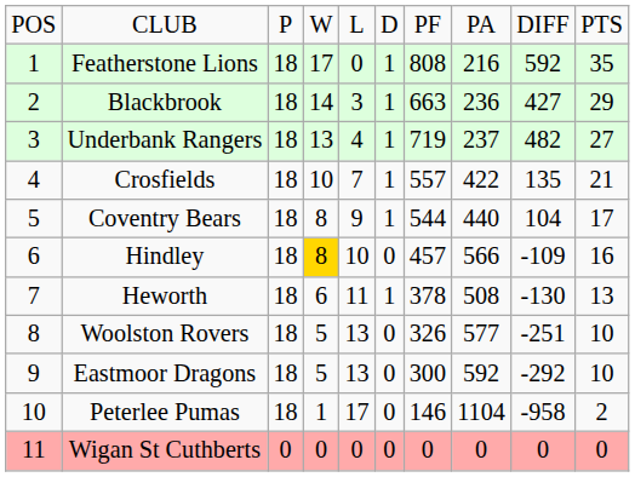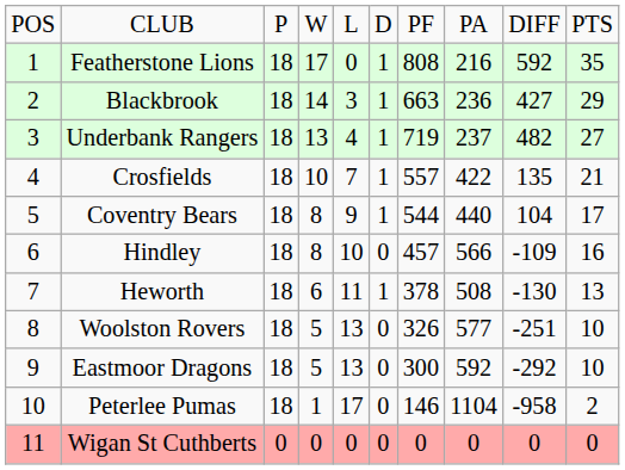Hindley | column 4: gold background -> no background
